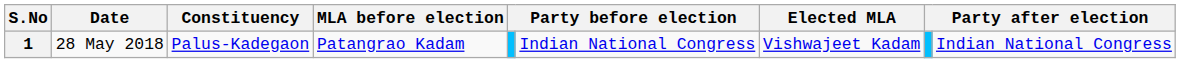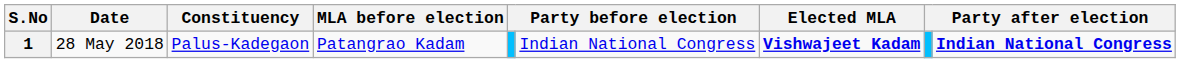1 | Elected MLA: normal -> bold
1 | column 9: normal -> bold
